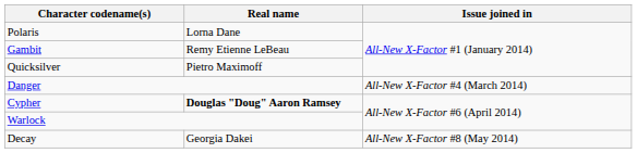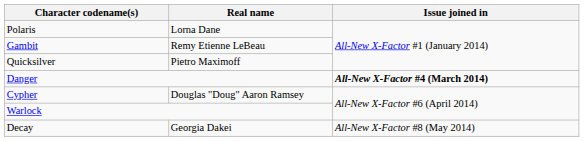row 5 | Issue joined in: normal -> bold
row 6 | Real name: bold -> normal
